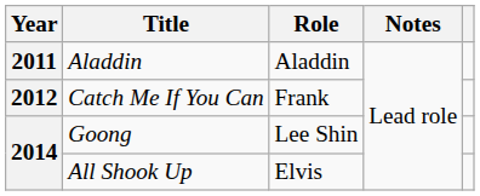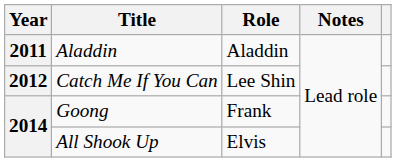Catch Me If You Can | Role: Frank -> Lee Shin
Goong | Role: Lee Shin -> Frank
